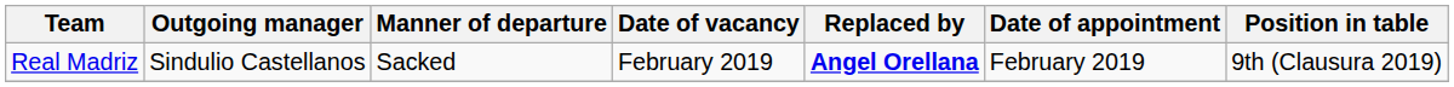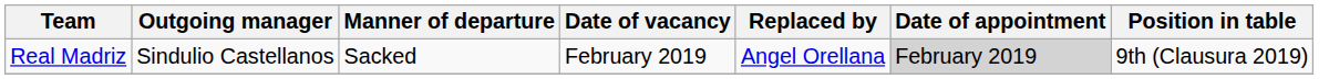Real Madriz | Replaced by: bold -> normal
Real Madriz | Date of appointment: no background -> lightgrey background
